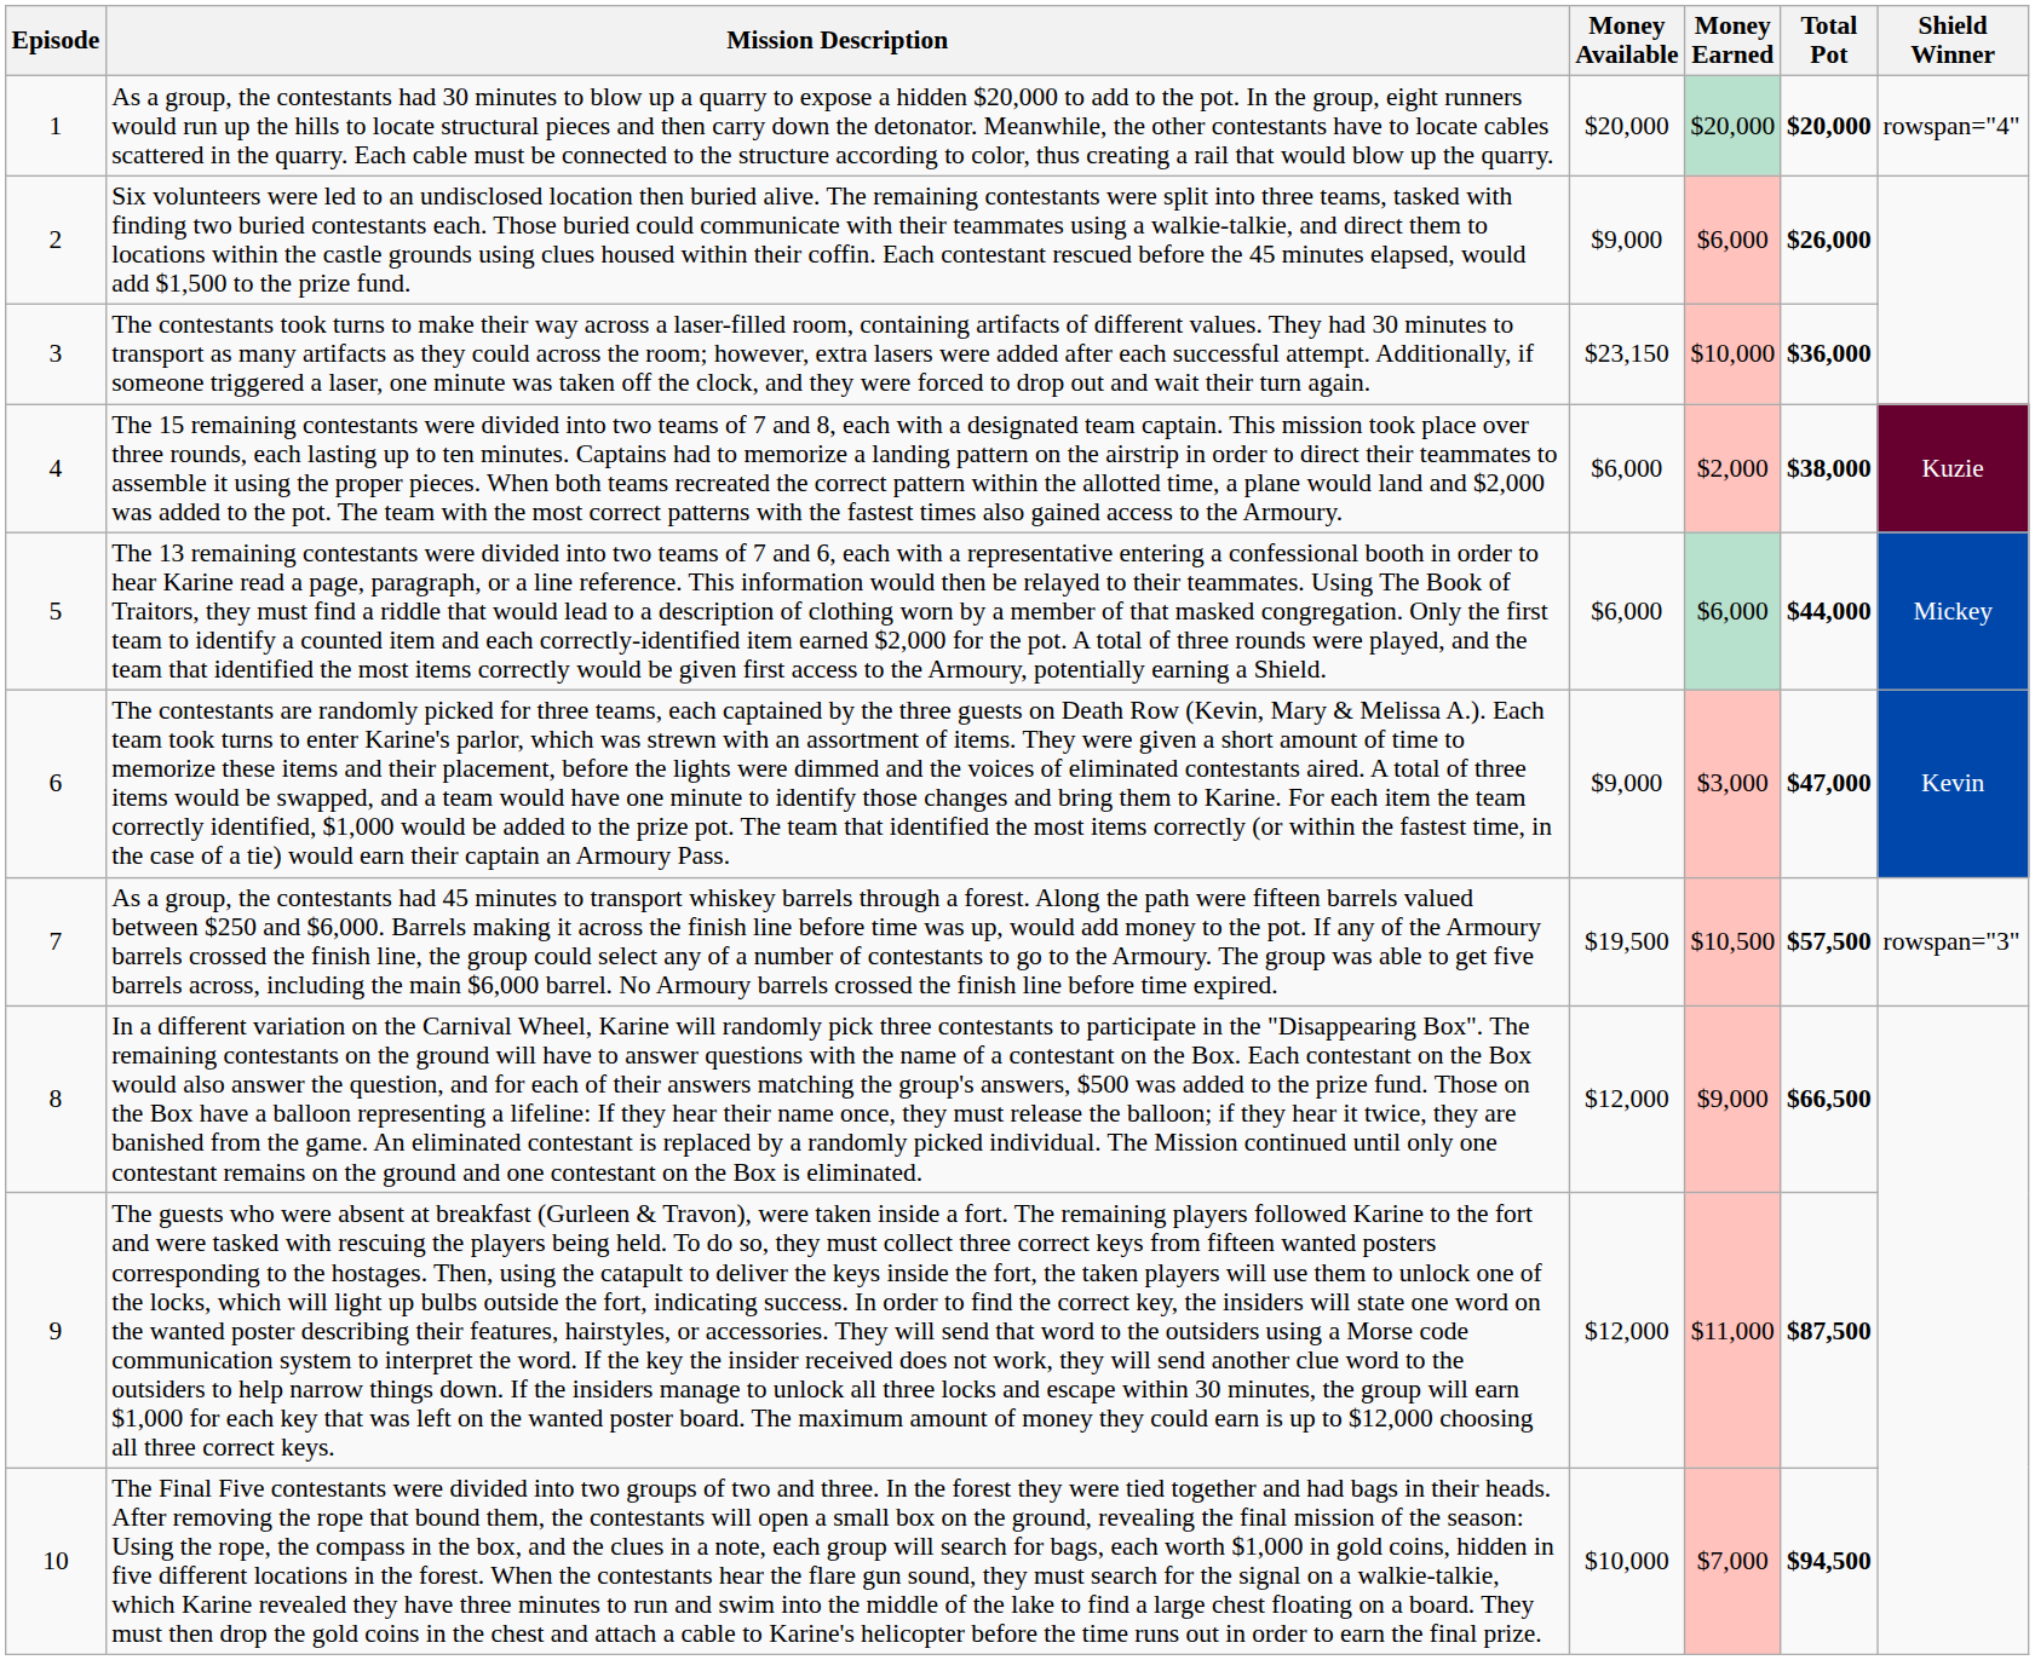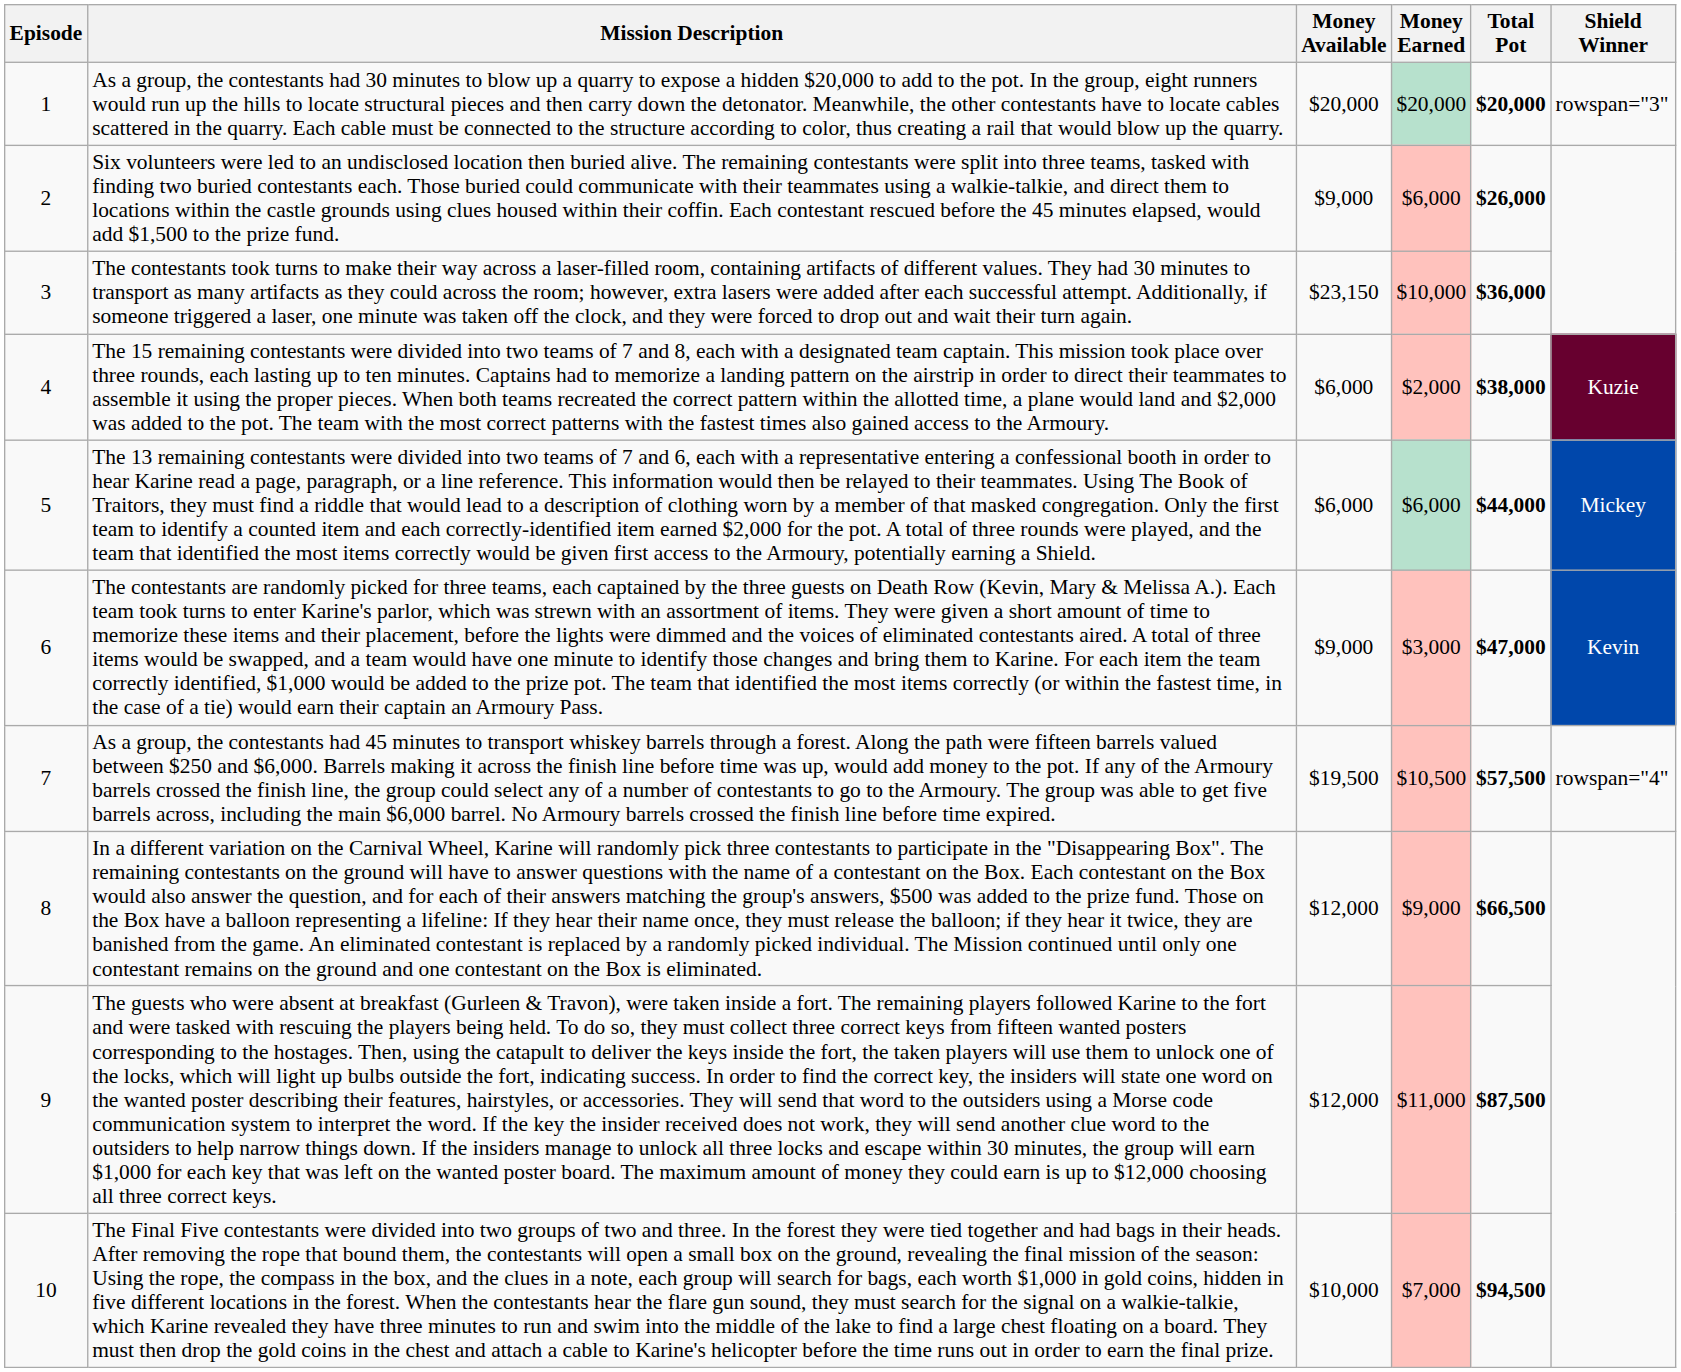row 2 | Shield Winner: rowspan="4" -> rowspan="3"
row 8 | Shield Winner: rowspan="3" -> rowspan="4"
